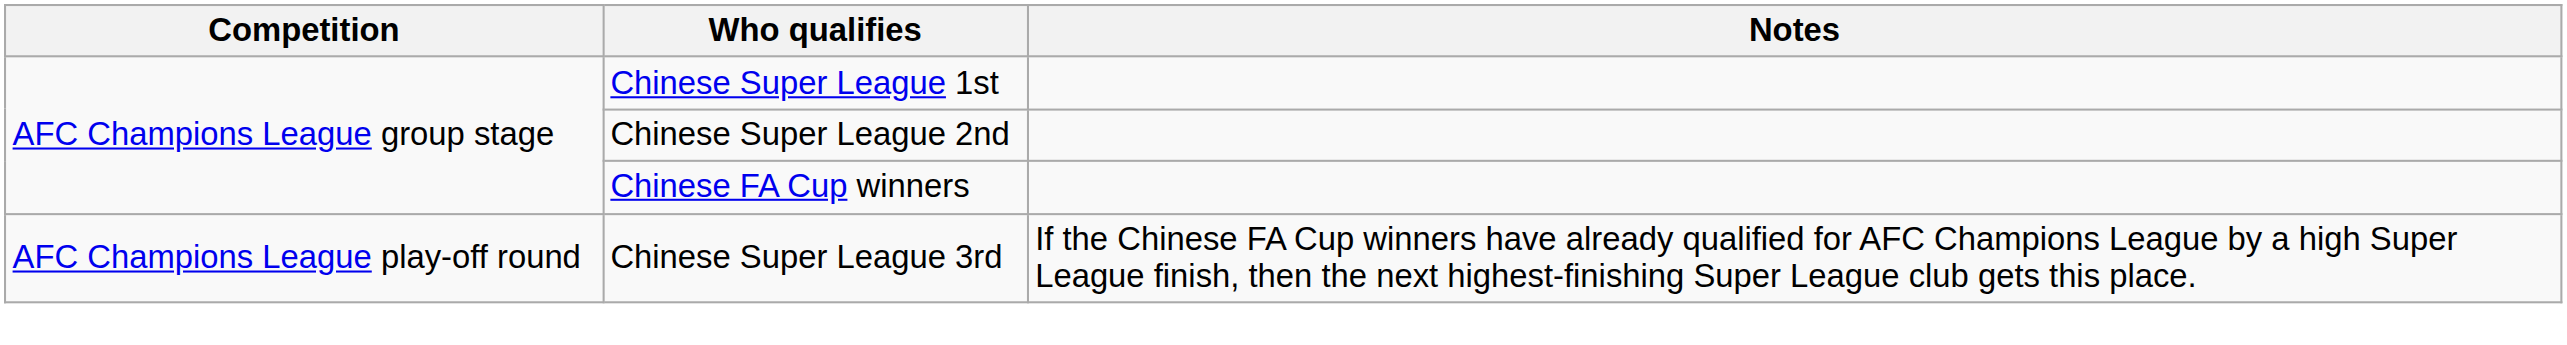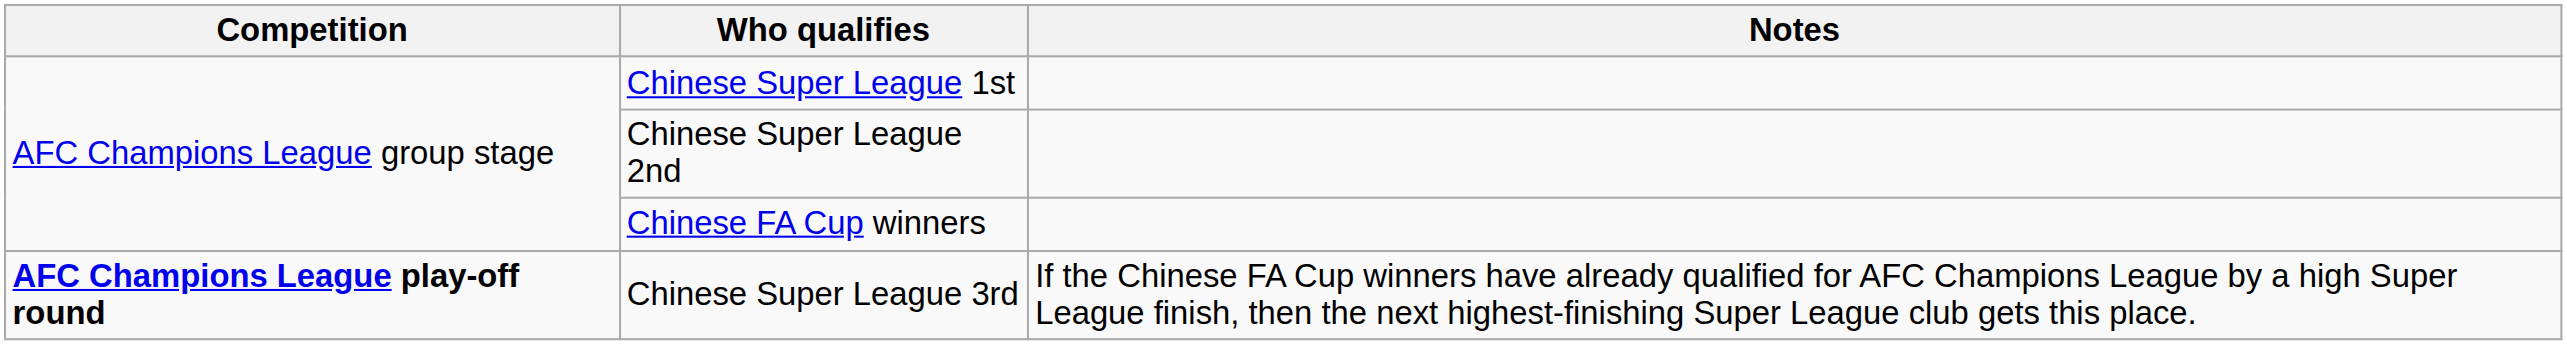Chinese Super League 3rd | Competition: normal -> bold
